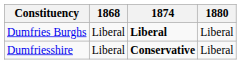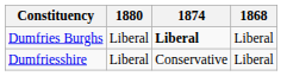columns swapped: 1868 <-> 1880
Dumfriesshire | 1874: bold -> normal
